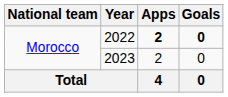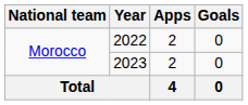2022 | Apps: bold -> normal
2022 | Goals: bold -> normal
